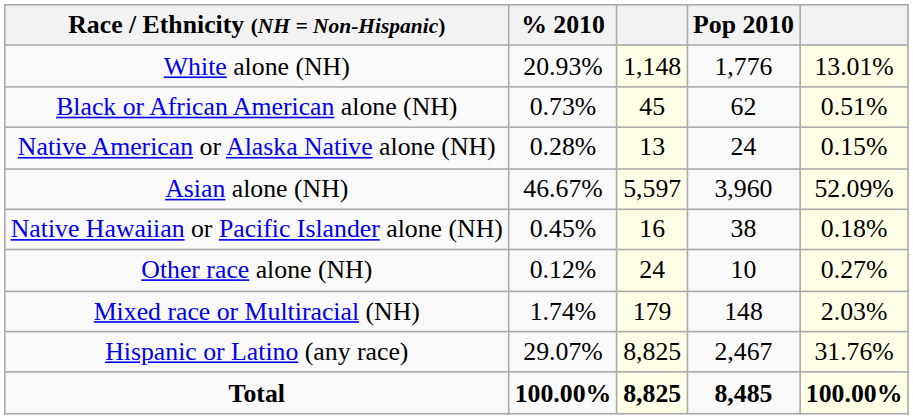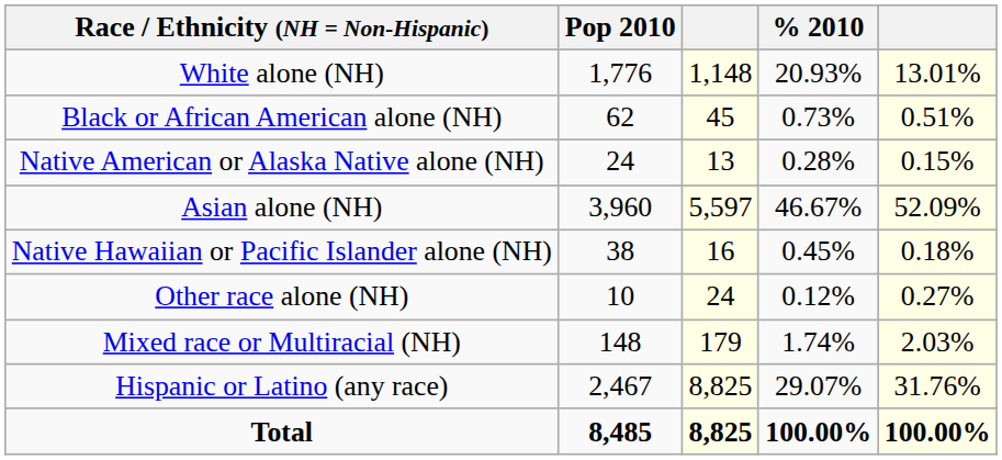columns swapped: Pop 2010 <-> % 2010
